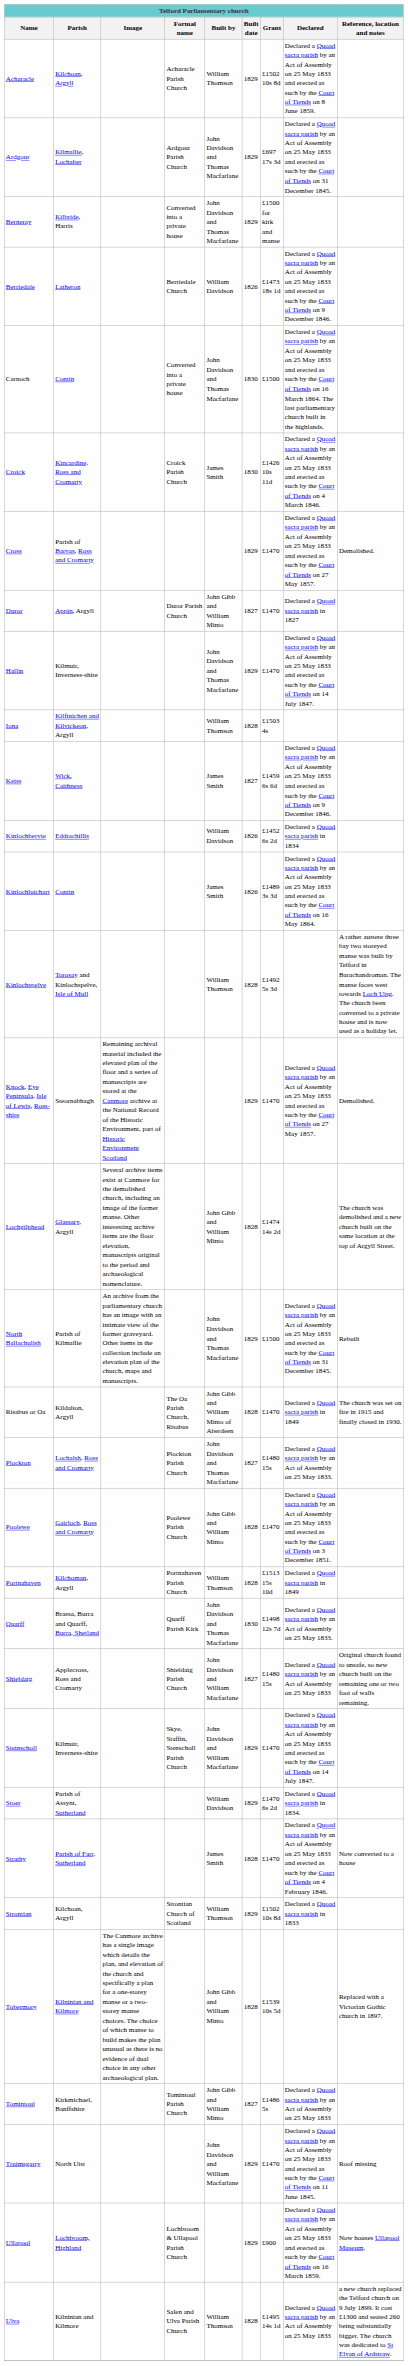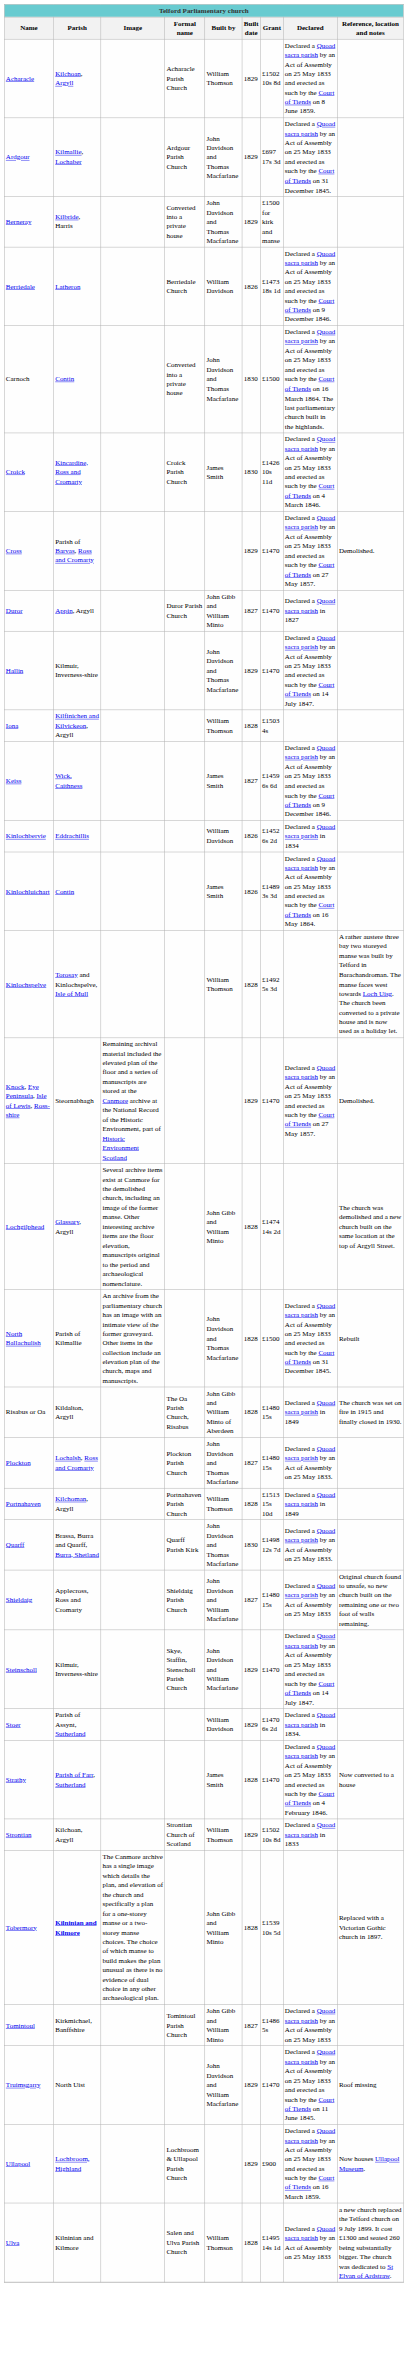North Ballachulish | Built date: 1829 -> 1828
Risabus or Oa | Grant: £1470 -> £1480 15s
- row: Poolewe | Gairloch, Ross and Cromarty | Poolewe Parish Church | John Gibb and William Minto | 1828 | £1470 | Declared a Quoad sacra parish by an Act of Assembly on 25 May 1833 and erected as such by the Court of Tiends on 3 December 1851.
Tobermory | Parish: normal -> bold
